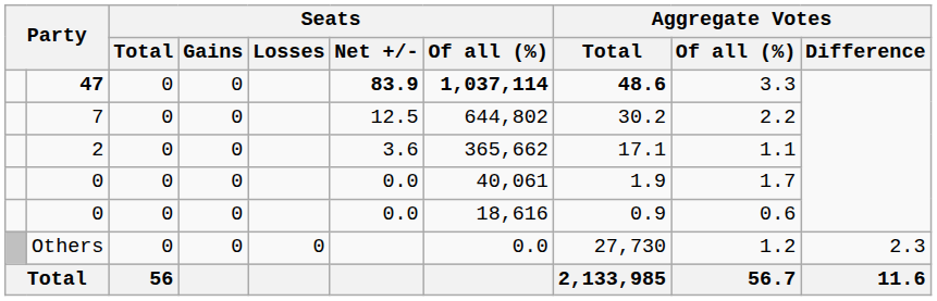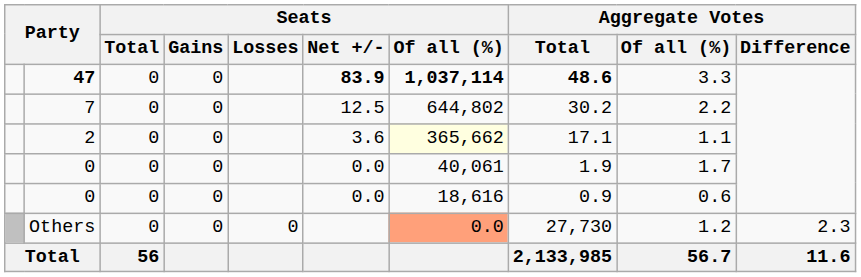2 | Seats / Of all (%): no background -> lightyellow background
Others | Seats / Of all (%): no background -> lightsalmon background
